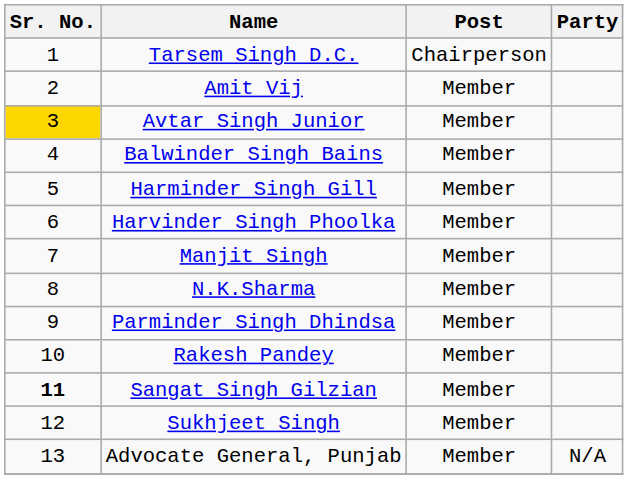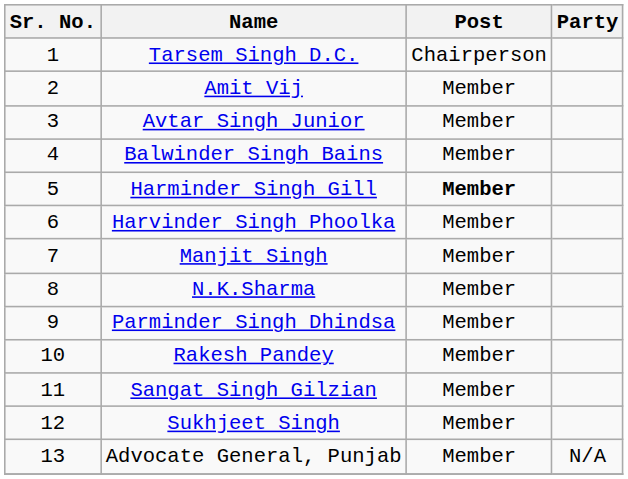Avtar Singh Junior | Sr. No.: gold background -> no background
Harminder Singh Gill | Post: normal -> bold
Sangat Singh Gilzian | Sr. No.: bold -> normal
